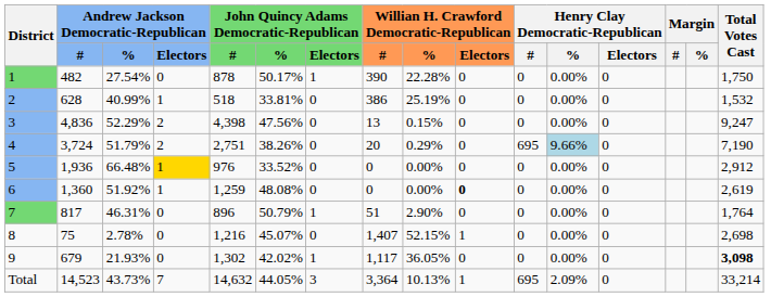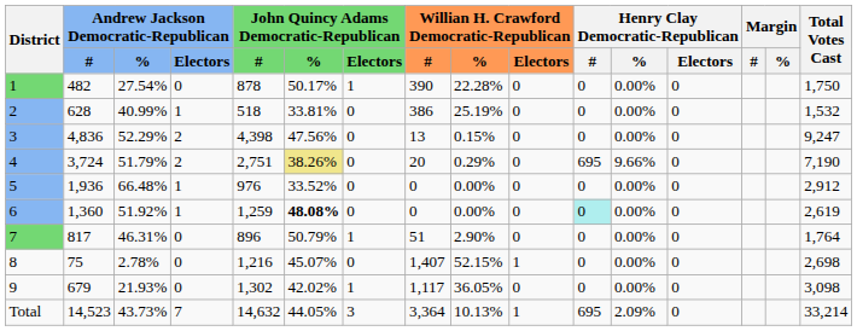4 | John Quincy Adams Democratic-Republican / %: no background -> khaki background
4 | Henry Clay Democratic-Republican / %: lightblue background -> no background
5 | Andrew Jackson Democratic-Republican / Electors: gold background -> no background
6 | John Quincy Adams Democratic-Republican / %: normal -> bold
6 | Willian H. Crawford Democratic-Republican / Electors: bold -> normal
6 | Henry Clay Democratic-Republican / #: no background -> paleturquoise background
9 | Total Votes Cast: bold -> normal
